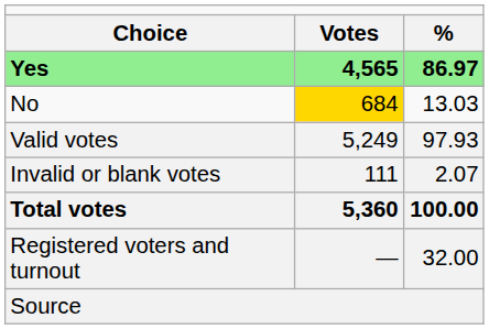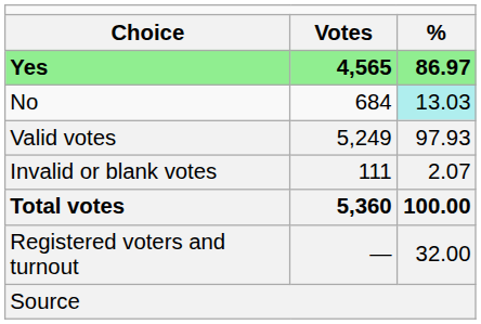No | column 2: gold background -> no background
No | column 3: no background -> paleturquoise background
